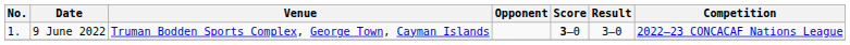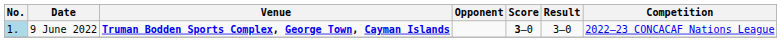9 June 2022 | No.: no background -> lightblue background
9 June 2022 | Venue: normal -> bold
